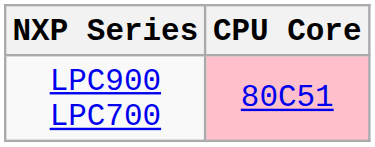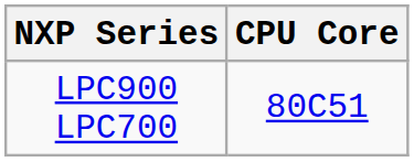LPC900 LPC700 | CPU Core: pink background -> no background
